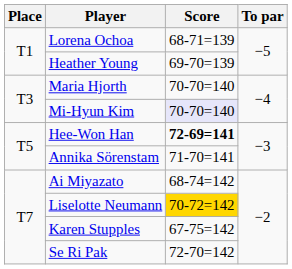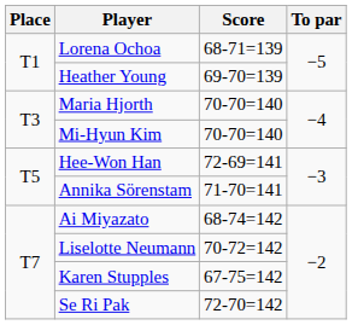Mi-Hyun Kim | Score: lavender background -> no background
Hee-Won Han | Score: bold -> normal
Liselotte Neumann | Score: gold background -> no background
